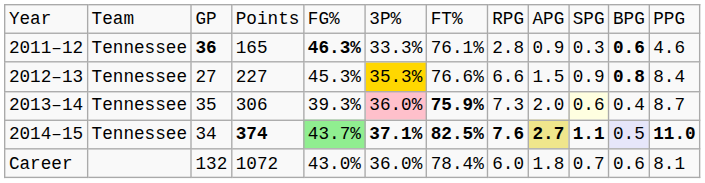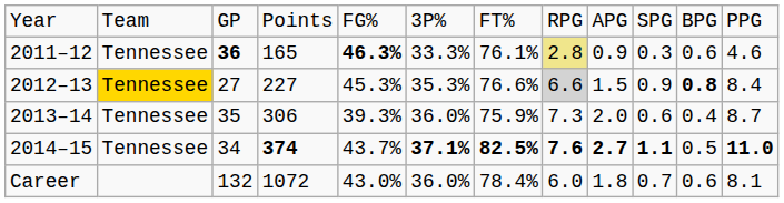2011–12 | column 8: no background -> khaki background
2011–12 | column 11: bold -> normal
2012–13 | column 2: no background -> gold background
2012–13 | column 6: gold background -> no background
2012–13 | column 8: no background -> lightgrey background
2013–14 | column 6: pink background -> no background
2013–14 | column 7: bold -> normal
2013–14 | column 10: lightyellow background -> no background
2014–15 | column 5: lightgreen background -> no background
2014–15 | column 9: khaki background -> no background
2014–15 | column 11: lavender background -> no background
